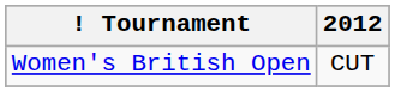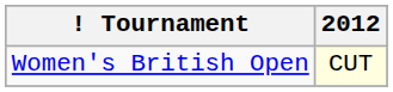Women's British Open | 2012: no background -> lightyellow background
